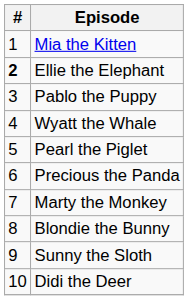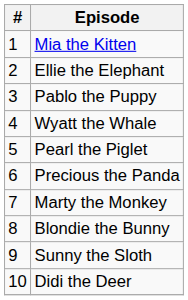Ellie the Elephant | #: bold -> normal
